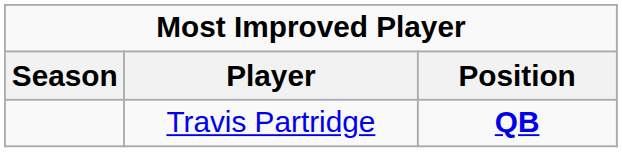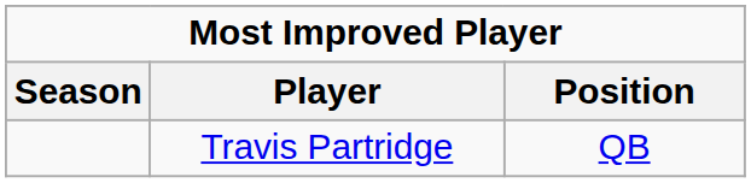Travis Partridge | Position: bold -> normal
